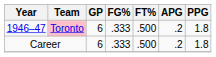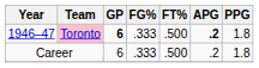1946–47 | GP: normal -> bold
1946–47 | APG: normal -> bold
